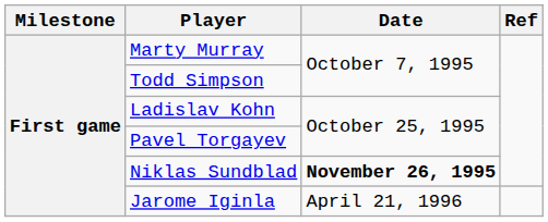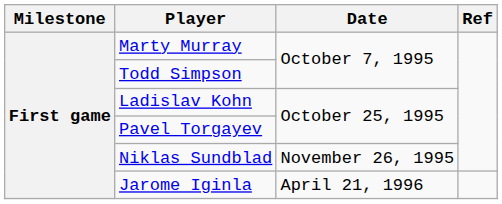Niklas Sundblad | Date: bold -> normal
